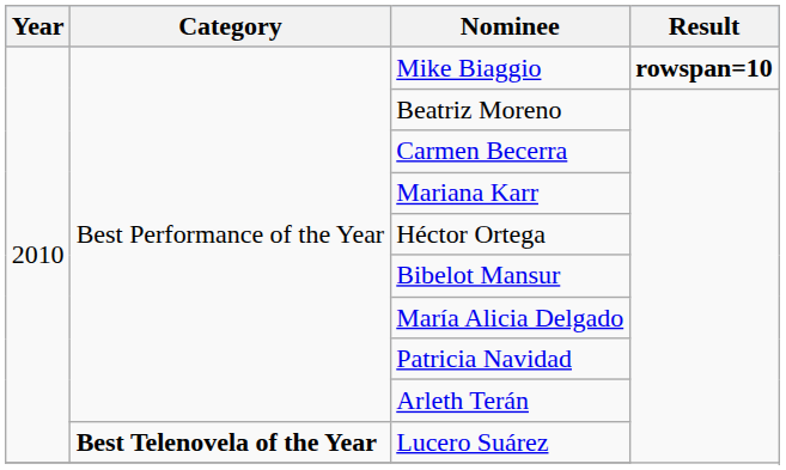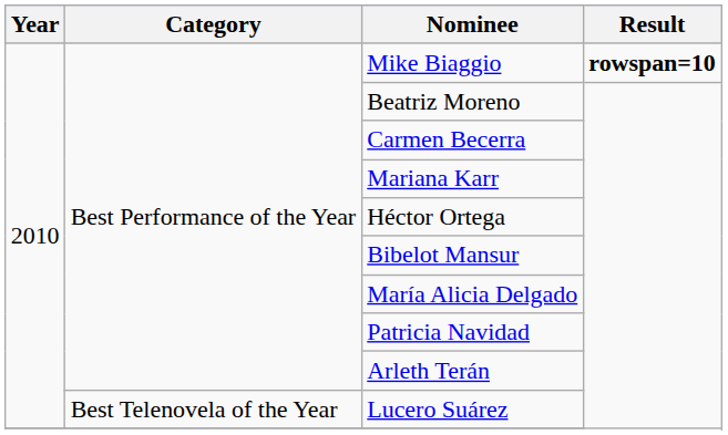Lucero Suárez | Category: bold -> normal
